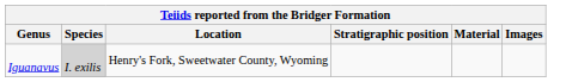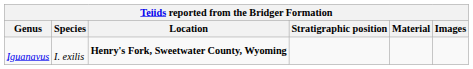Iguanavus | Species: lightgrey background -> no background
Iguanavus | Location: normal -> bold
